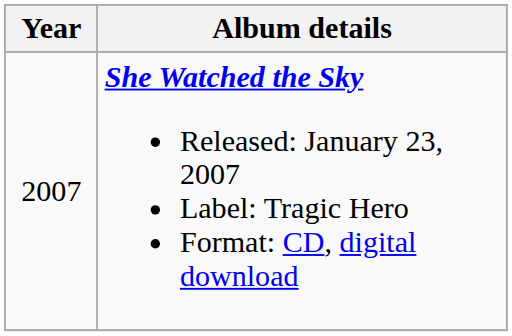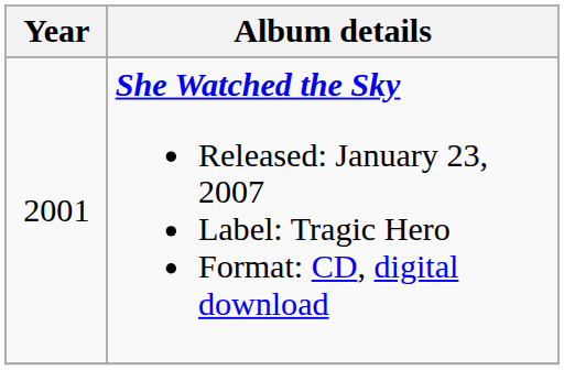row 2 | Year: 2007 -> 2001
